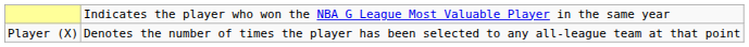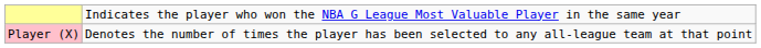row 2 | column 1: no background -> pink background
